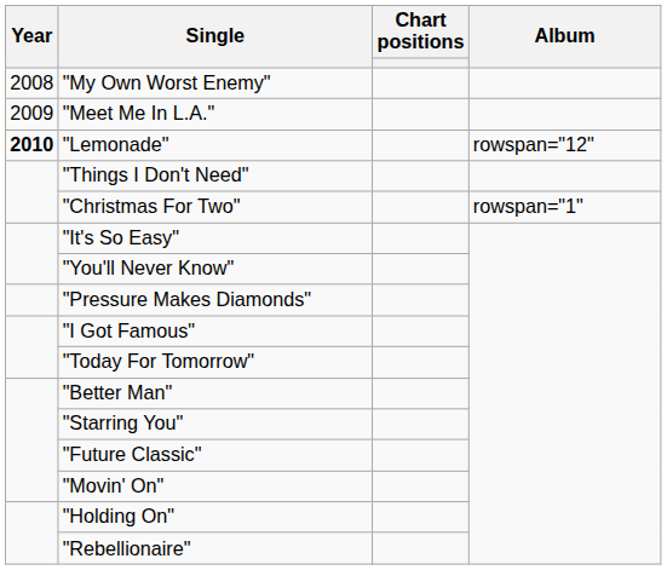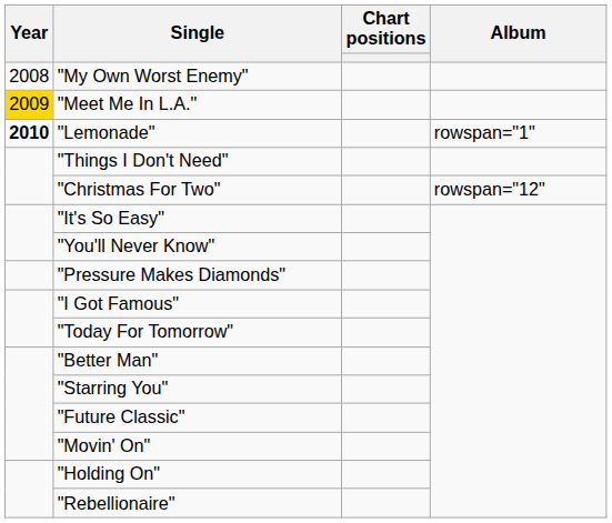"Meet Me In L.A." | Year: no background -> gold background
"Lemonade" | Album: rowspan="12" -> rowspan="1"
"Christmas For Two" | Album: rowspan="1" -> rowspan="12"
